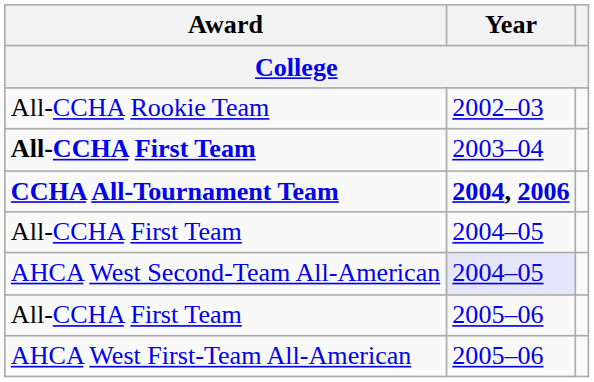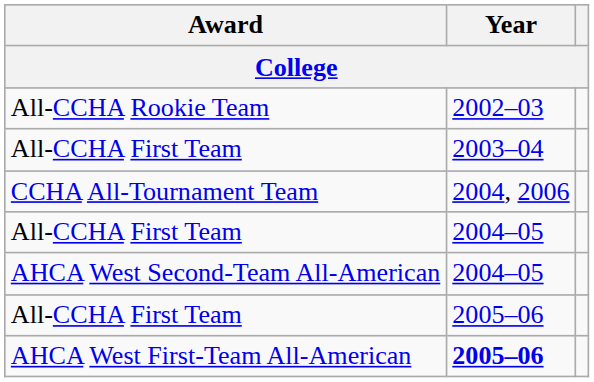row 4 | Award: bold -> normal
row 5 | Award: bold -> normal
row 5 | Year: bold -> normal
row 7 | Year: lavender background -> no background
row 9 | Year: normal -> bold
